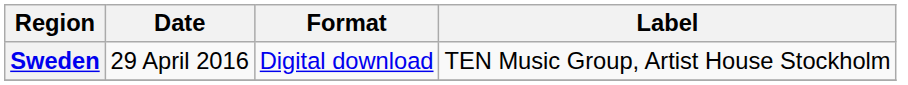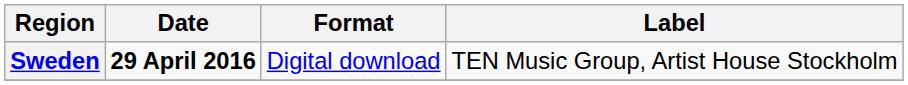Sweden | Date: normal -> bold
